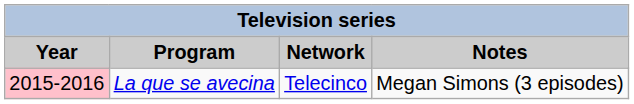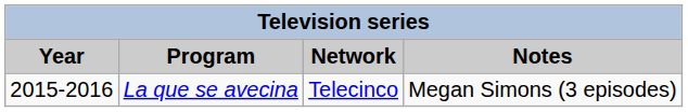La que se avecina | Year: pink background -> no background
